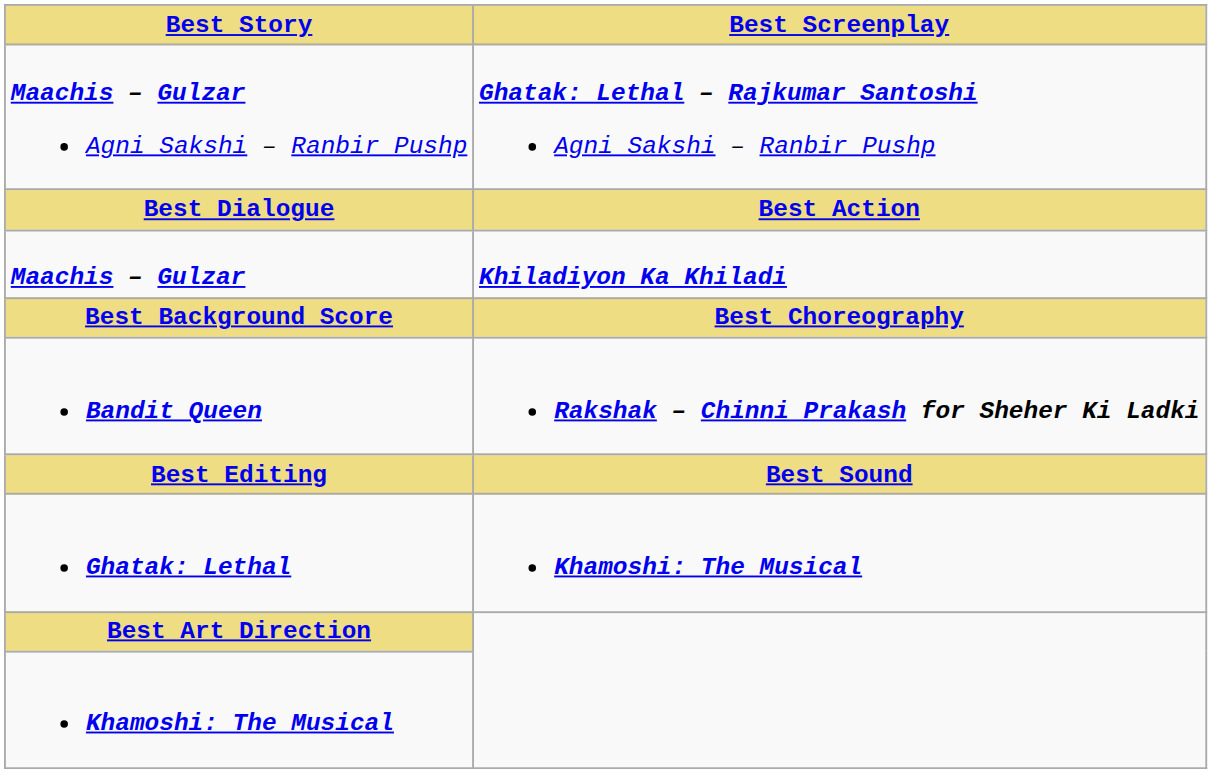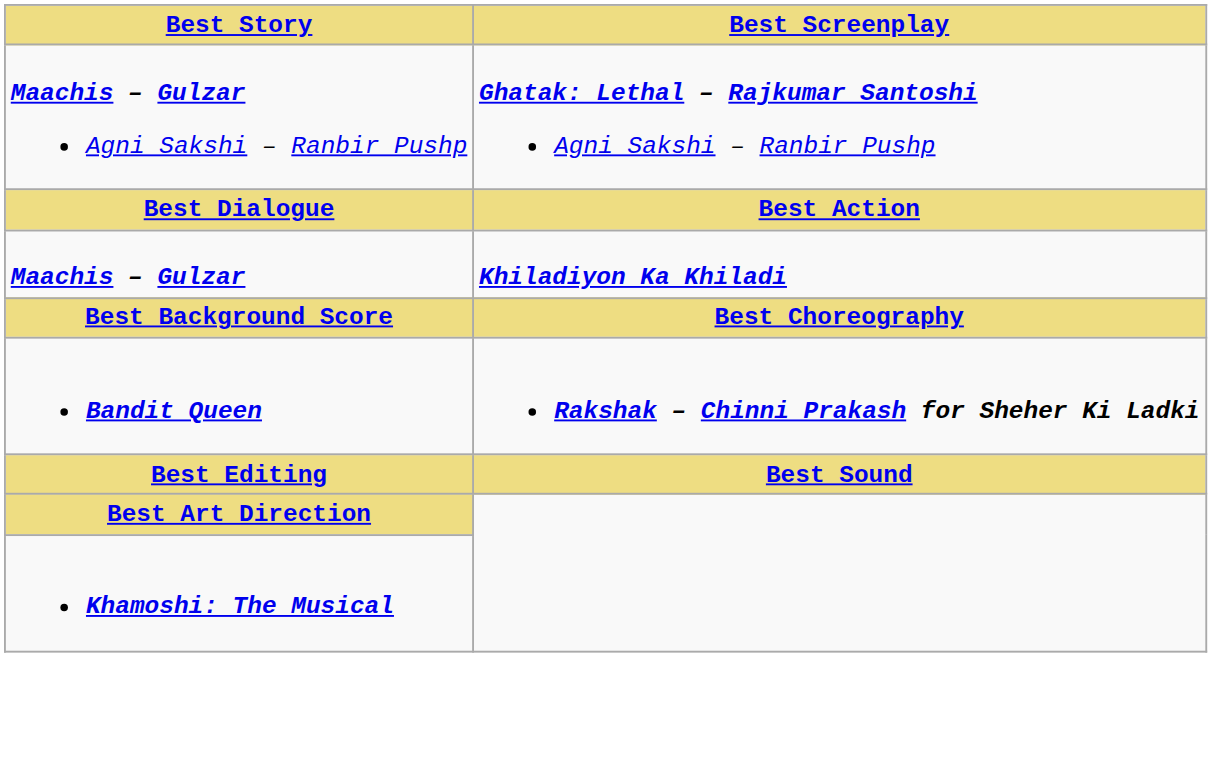- row: Ghatak: Lethal | Khamoshi: The Musical
